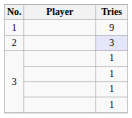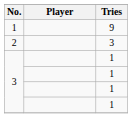2 | Tries: lavender background -> no background
